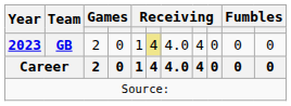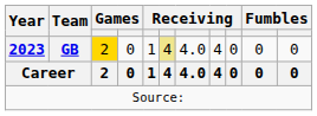2023 | column 3: no background -> gold background
